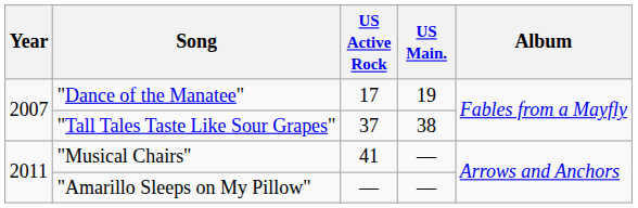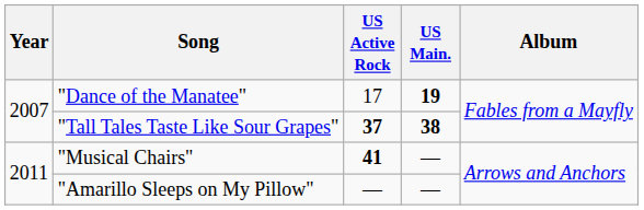"Dance of the Manatee" | US Main.: normal -> bold
"Tall Tales Taste Like Sour Grapes" | US Active Rock: normal -> bold
"Tall Tales Taste Like Sour Grapes" | US Main.: normal -> bold
"Musical Chairs" | US Active Rock: normal -> bold
